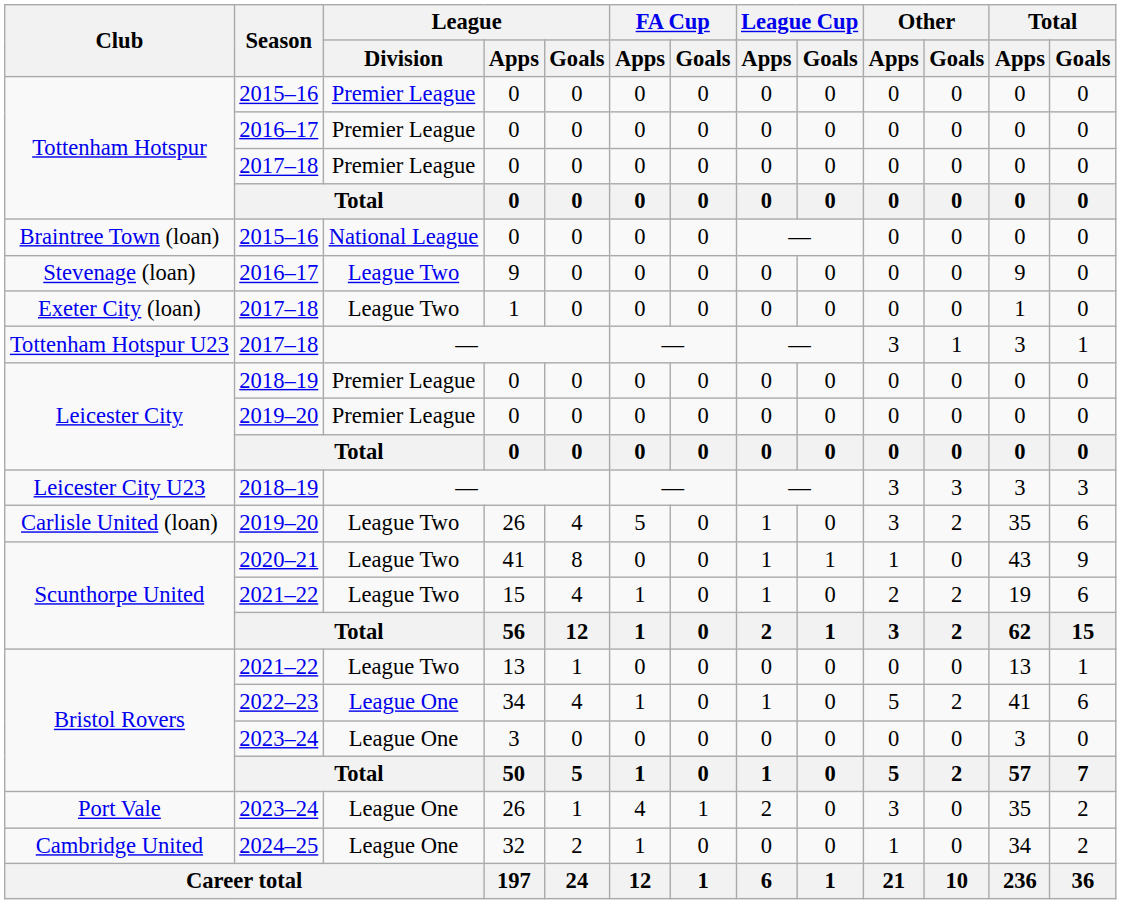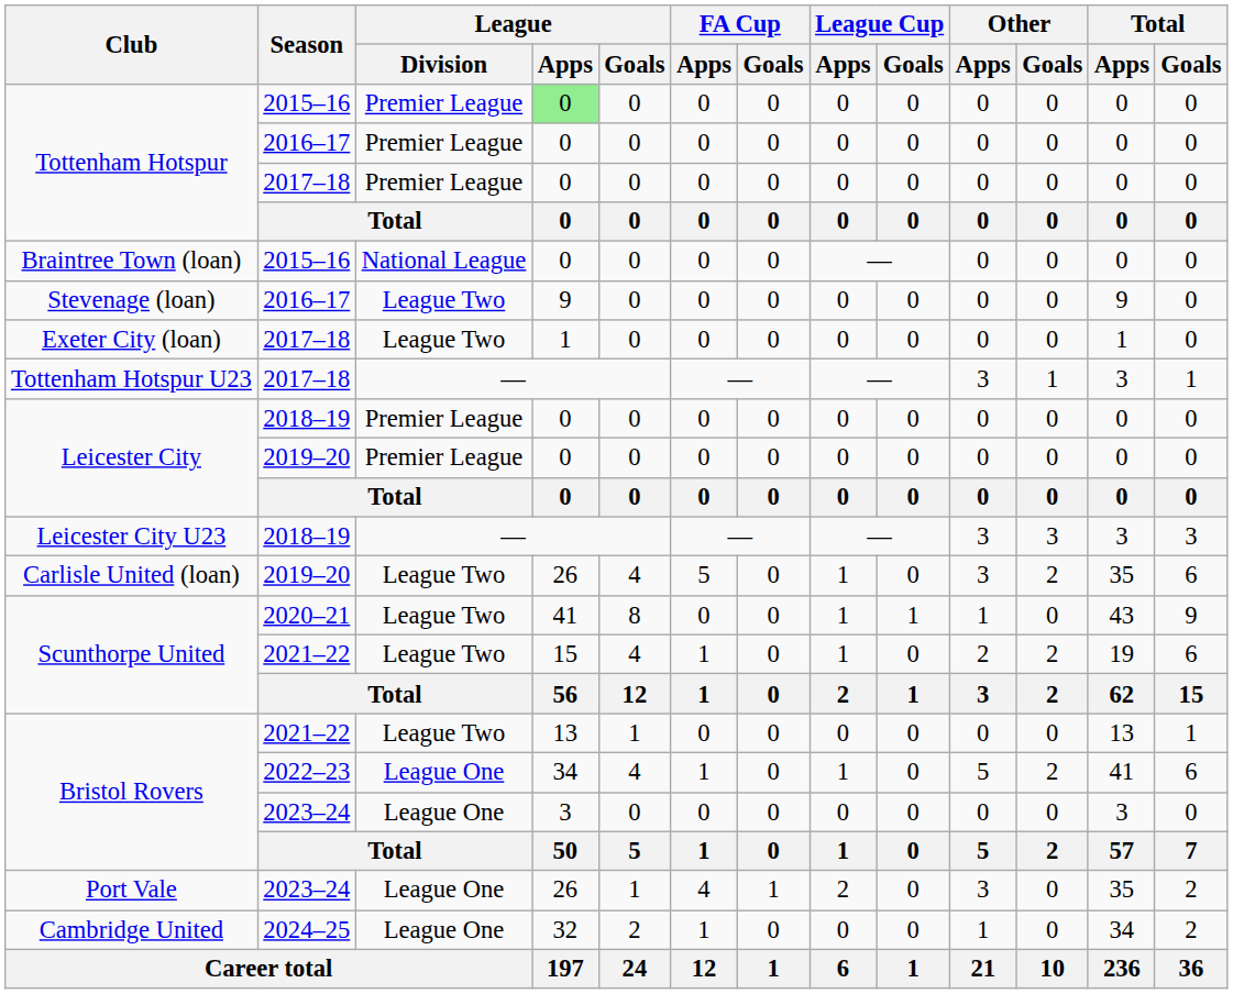Tottenham Hotspur / 2015–16 | League / Apps: no background -> lightgreen background
